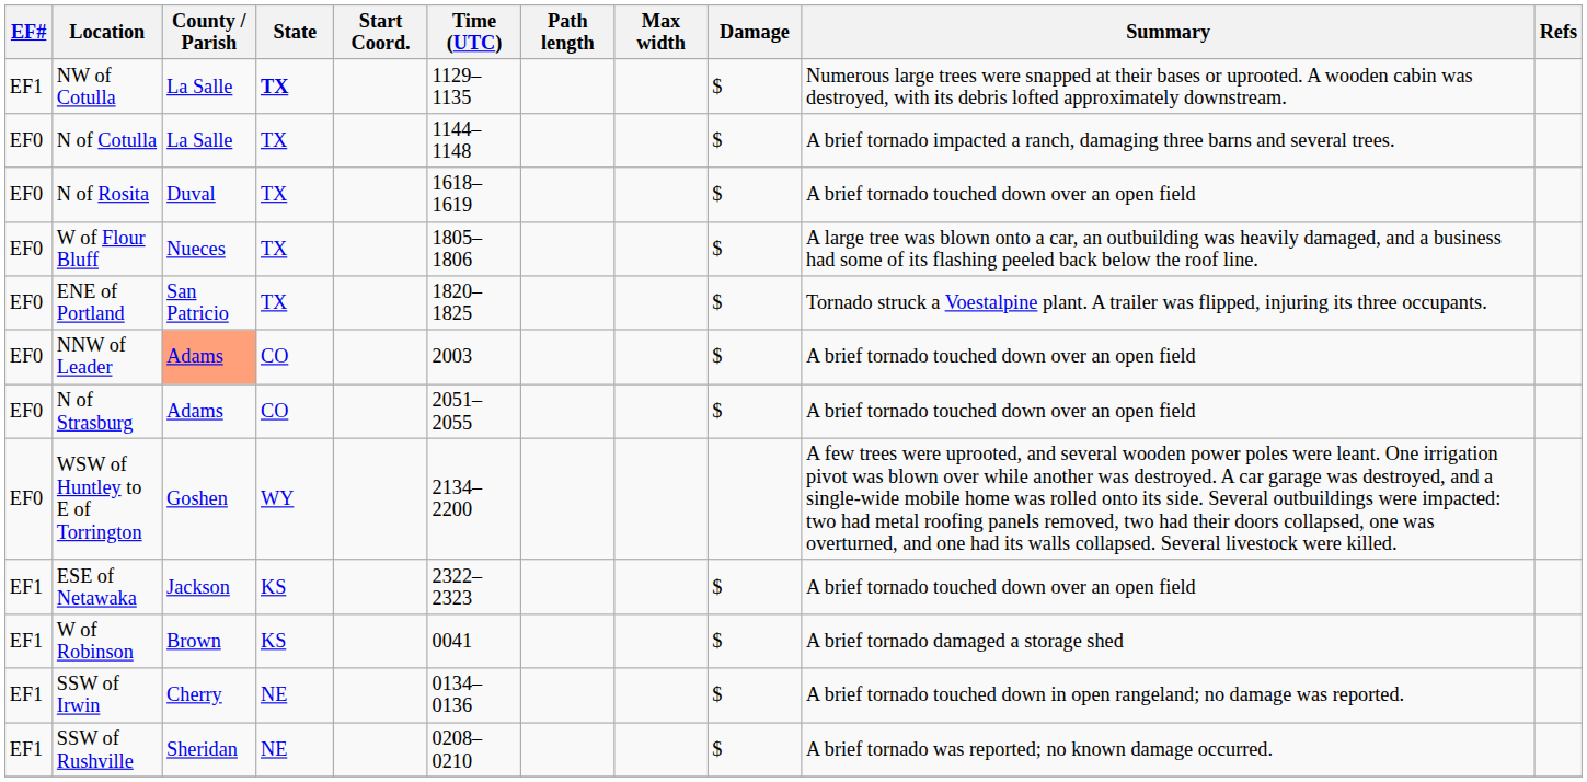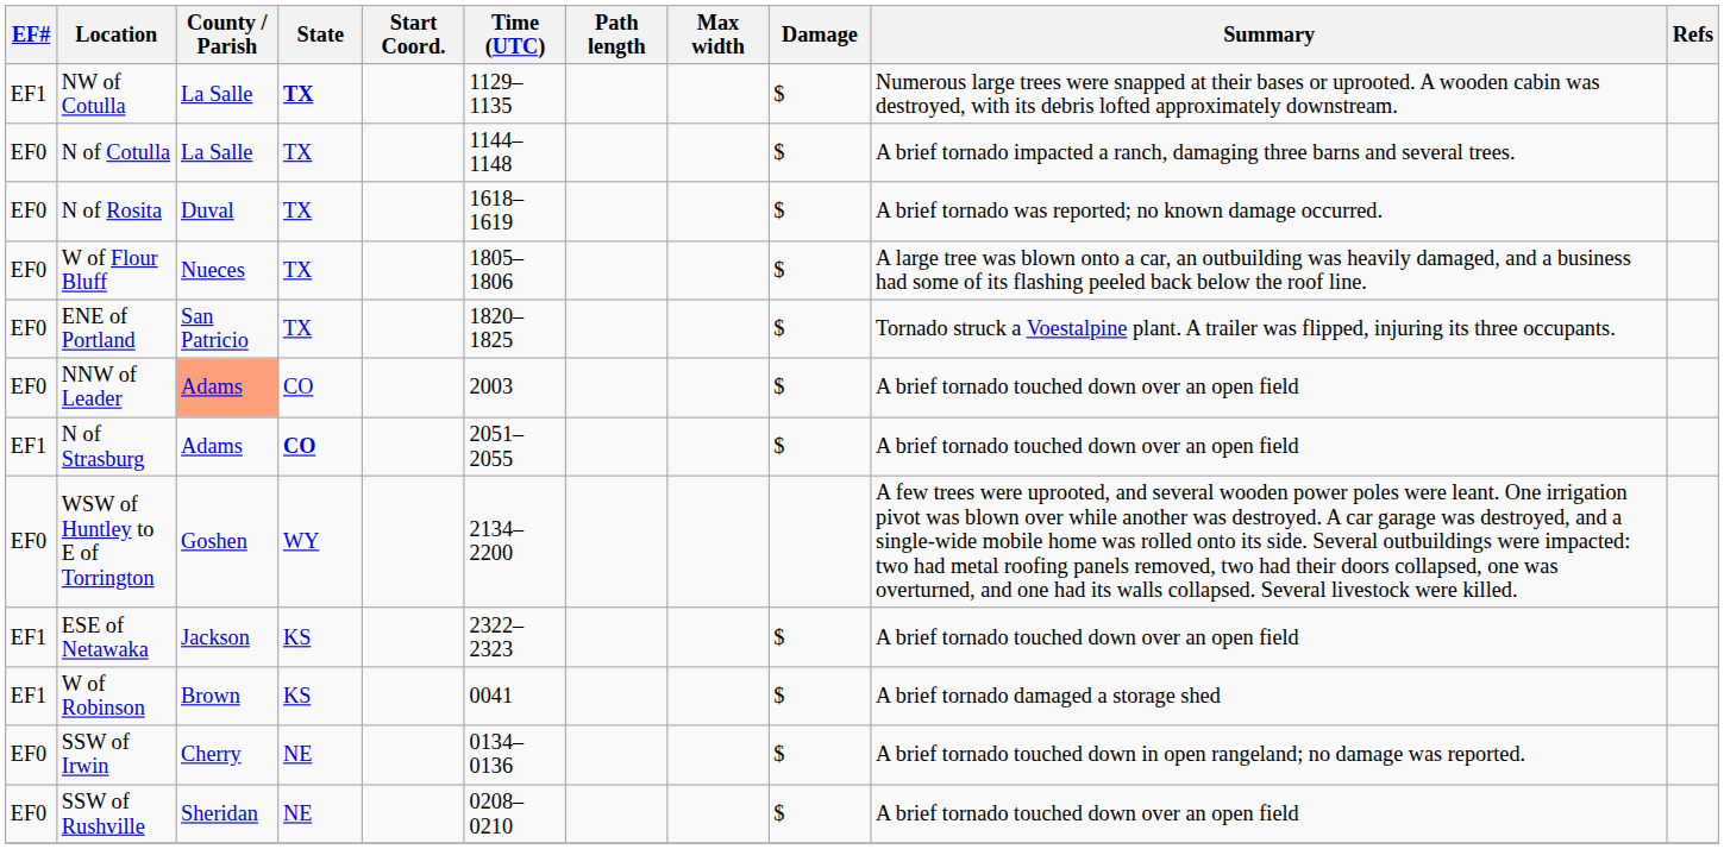N of Rosita | Summary: A brief tornado touched down over an open field -> A brief tornado was reported; no known damage occurred.
N of Strasburg | EF#: EF0 -> EF1
N of Strasburg | State: normal -> bold
SSW of Irwin | EF#: EF1 -> EF0
SSW of Rushville | EF#: EF1 -> EF0
SSW of Rushville | Summary: A brief tornado was reported; no known damage occurred. -> A brief tornado touched down over an open field
